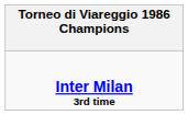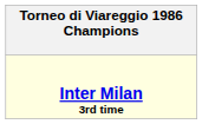row 2 | column 1: no background -> lightyellow background
